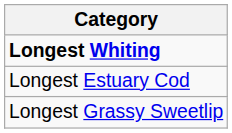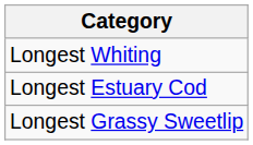row 2 | column 1: bold -> normal
